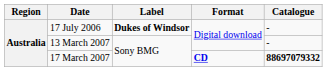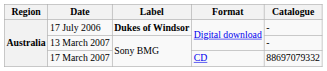17 March 2007 | Format: bold -> normal
17 March 2007 | Catalogue: bold -> normal
